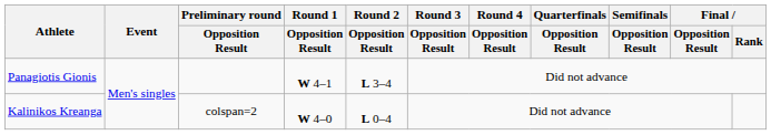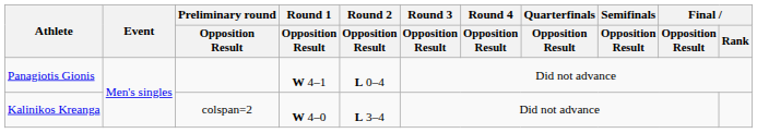Panagiotis Gionis | Round 2 / Opposition Result: L 3–4 -> L 0–4
Kalinikos Kreanga | Round 2 / Opposition Result: L 0–4 -> L 3–4
